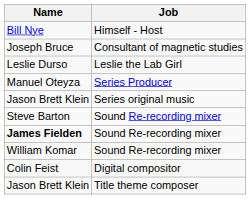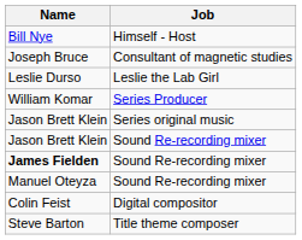row 5 | Name: Manuel Oteyza -> William Komar
row 7 | Name: Steve Barton -> Jason Brett Klein
row 9 | Name: William Komar -> Manuel Oteyza
row 11 | Name: Jason Brett Klein -> Steve Barton
